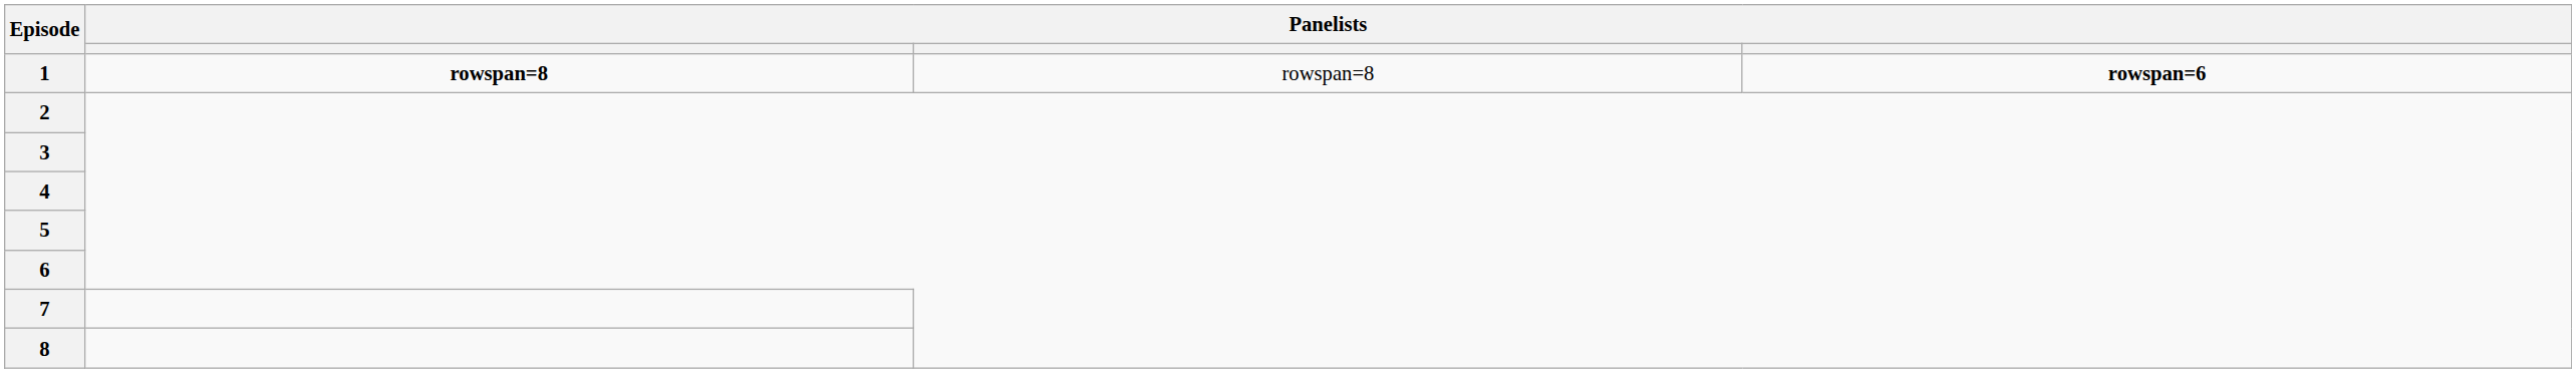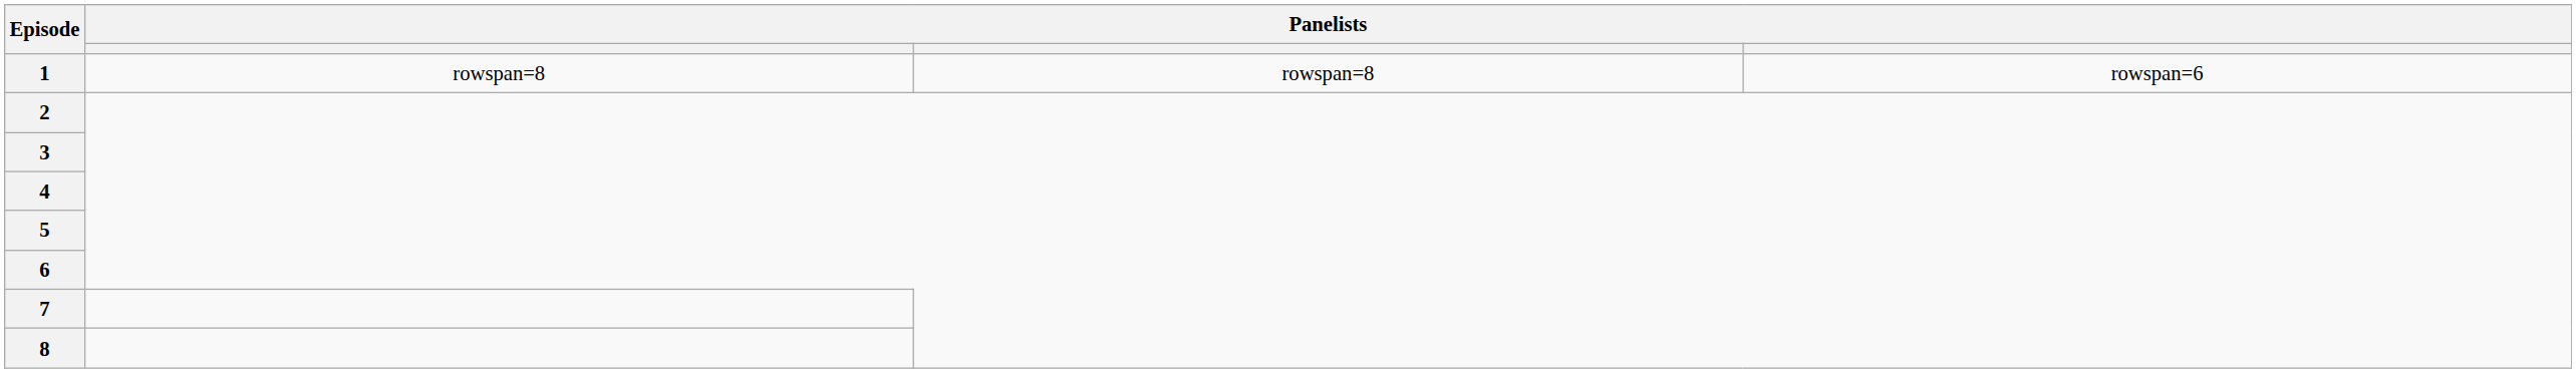1 | column 2: bold -> normal
1 | column 4: bold -> normal
